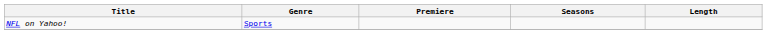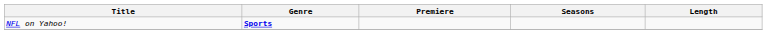NFL on Yahoo! | Genre: normal -> bold
